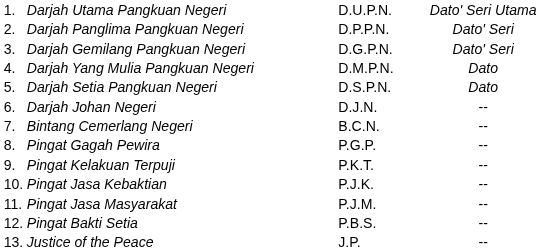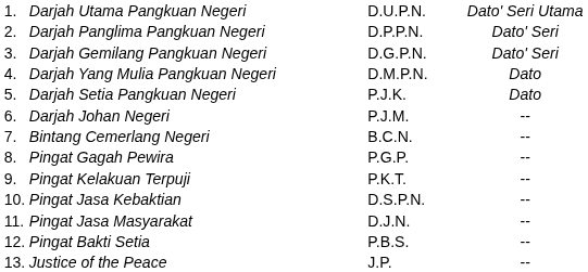Darjah Setia Pangkuan Negeri | column 3: D.S.P.N. -> P.J.K.
Darjah Johan Negeri | column 3: D.J.N. -> P.J.M.
Pingat Jasa Kebaktian | column 3: P.J.K. -> D.S.P.N.
Pingat Jasa Masyarakat | column 3: P.J.M. -> D.J.N.
